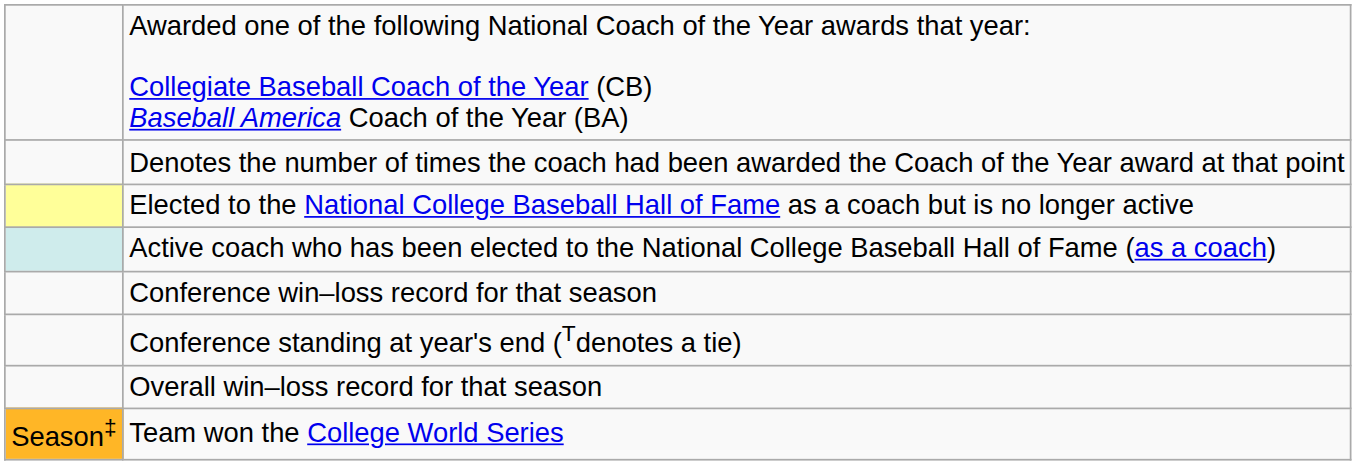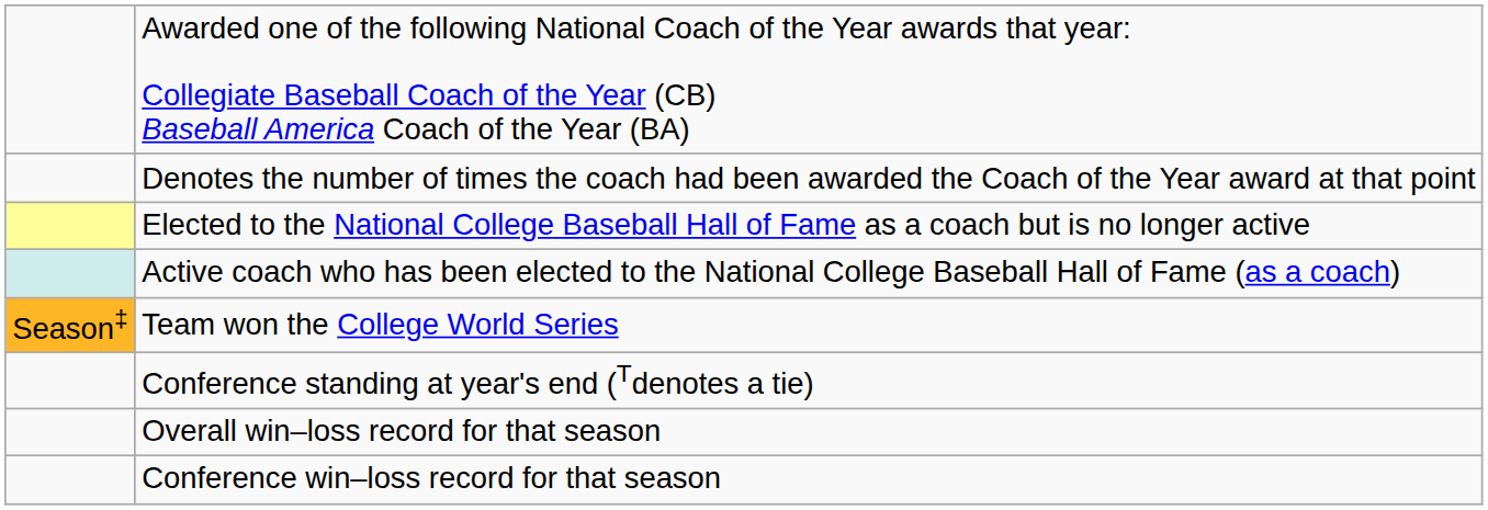rows swapped: Conference win–loss record for that season <-> Team won the College World Series
